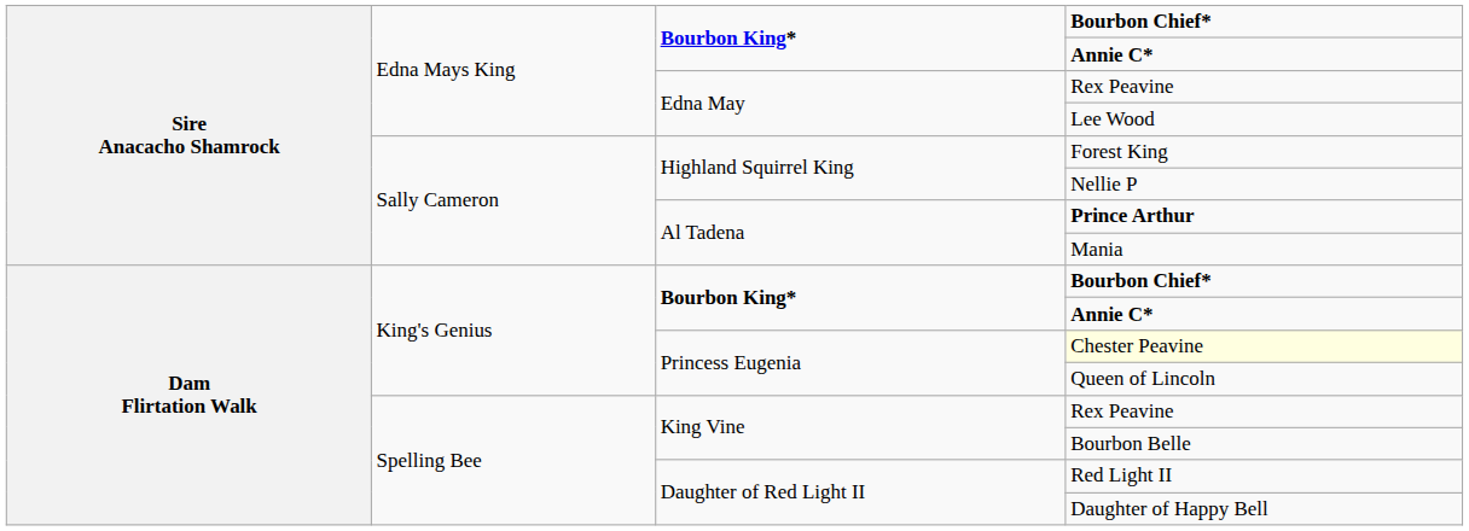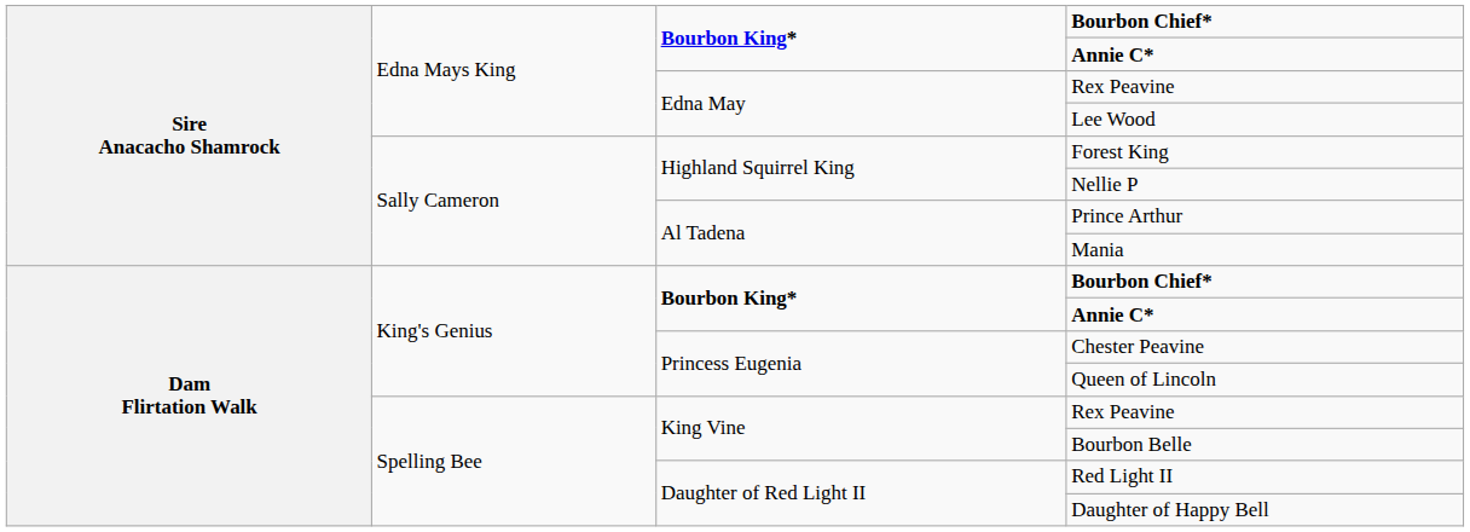Prince Arthur | column 4: bold -> normal
Chester Peavine | column 4: lightyellow background -> no background
